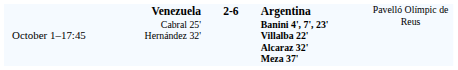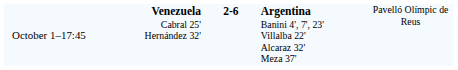Cabral 25' Hernández 32' | column 4: bold -> normal
